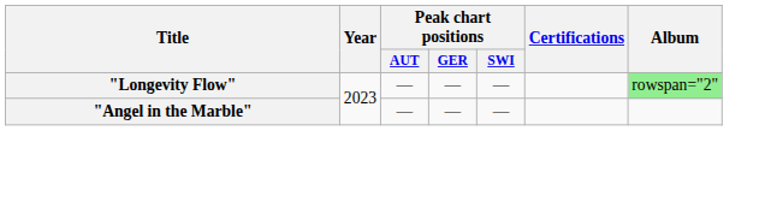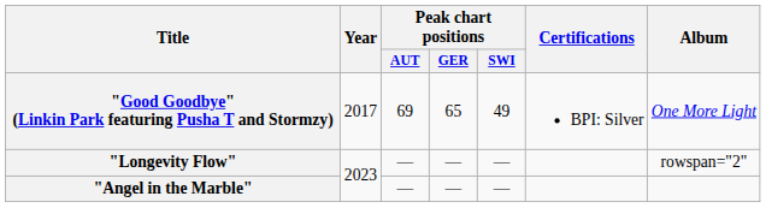+ row: "Good Goodbye" (Linkin Park featuring Pusha T and Stormzy) | 2017 | 69 | 65 | 49 | BPI: Silver | One More Light
"Longevity Flow" | Album: lightgreen background -> no background
